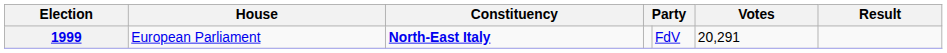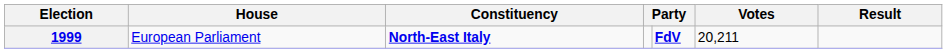1999 | column 5: normal -> bold
1999 | Votes: 20,291 -> 20,211
